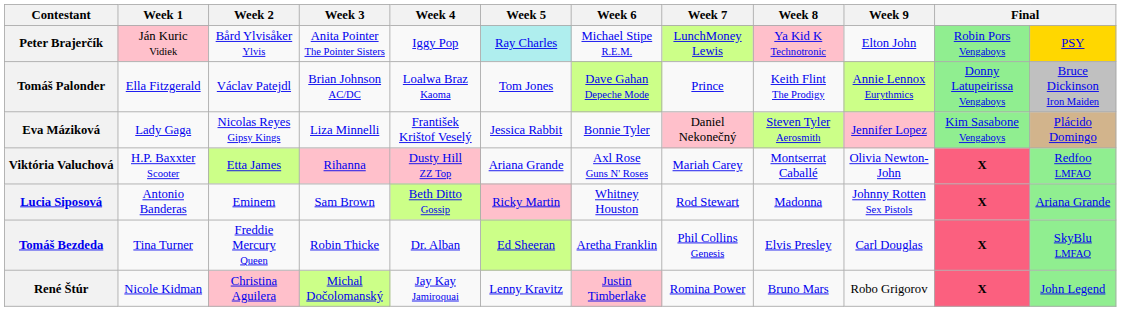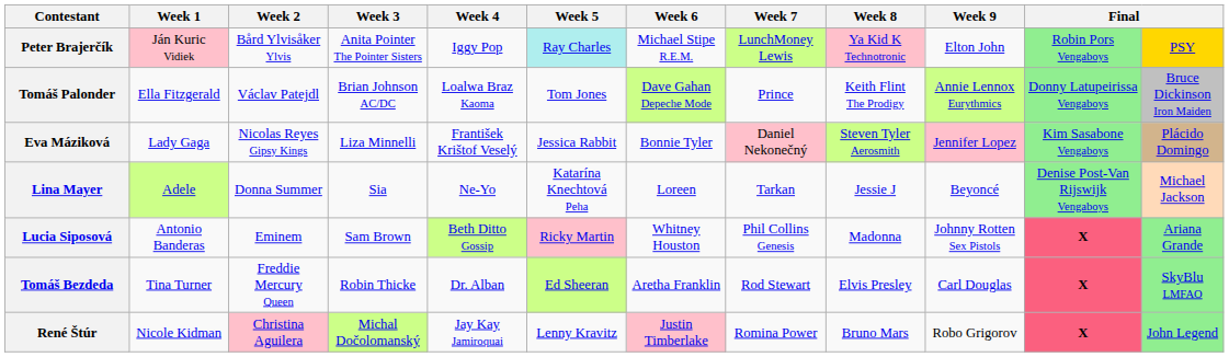+ row: Lina Mayer | Adele | Donna Summer | Sia | Ne-Yo | Katarína Knechtová Peha | Loreen | Tarkan | Jessie J | Beyoncé | Denise Post-Van Rijswijk Vengaboys | Michael Jackson
- row: Viktória Valuchová | H.P. Baxxter Scooter | Etta James | Rihanna | Dusty Hill ZZ Top | Ariana Grande | Axl Rose Guns N' Roses | Mariah Carey | Montserrat Caballé | Olivia Newton-John | X | Redfoo LMFAO
Lucia Siposová | Week 7: Rod Stewart -> Phil Collins Genesis
Tomáš Bezdeda | Week 7: Phil Collins Genesis -> Rod Stewart
